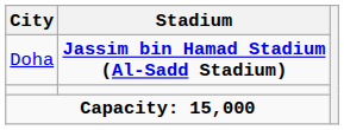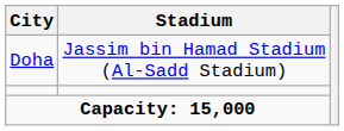Doha | Stadium: bold -> normal
